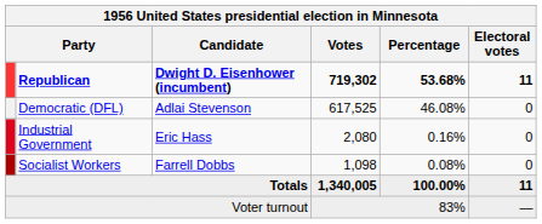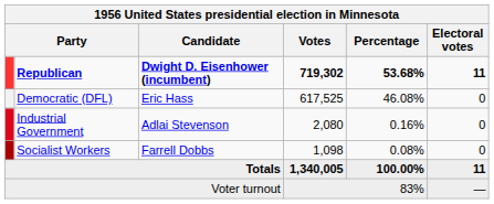Democratic (DFL) | Candidate: Adlai Stevenson -> Eric Hass
Industrial Government | Candidate: Eric Hass -> Adlai Stevenson
